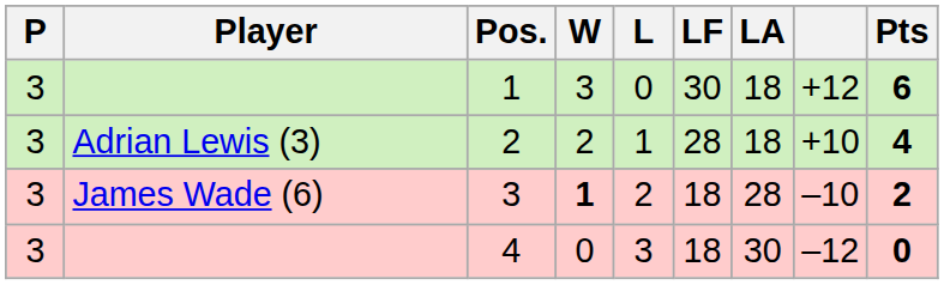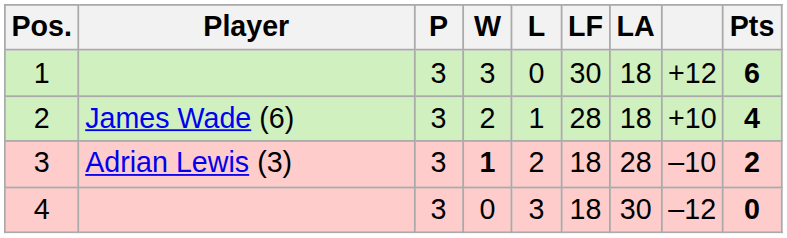columns swapped: Pos. <-> P
row 3 | Player: Adrian Lewis (3) -> James Wade (6)
row 4 | Player: James Wade (6) -> Adrian Lewis (3)
